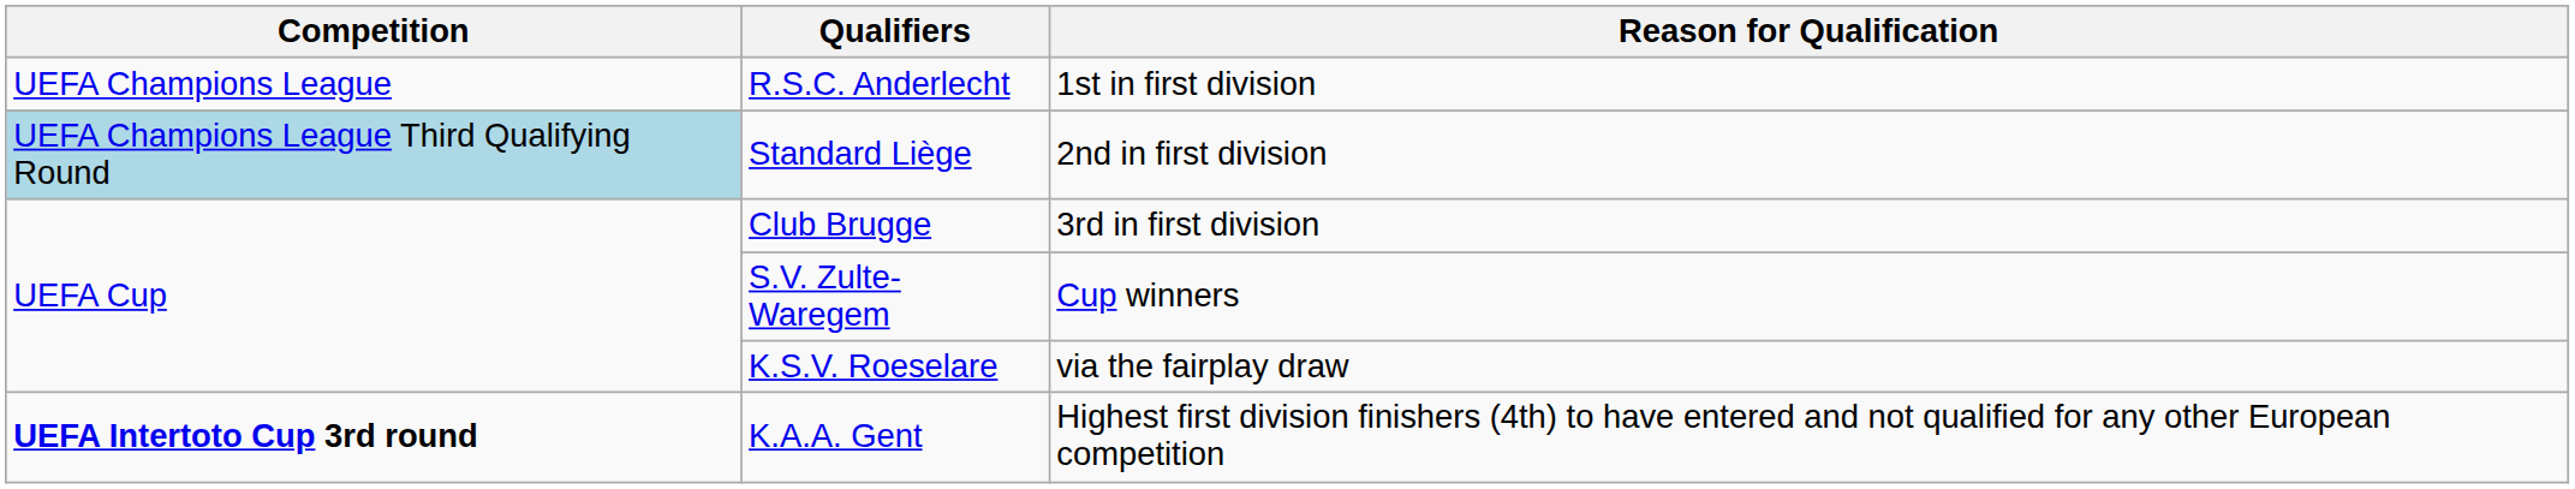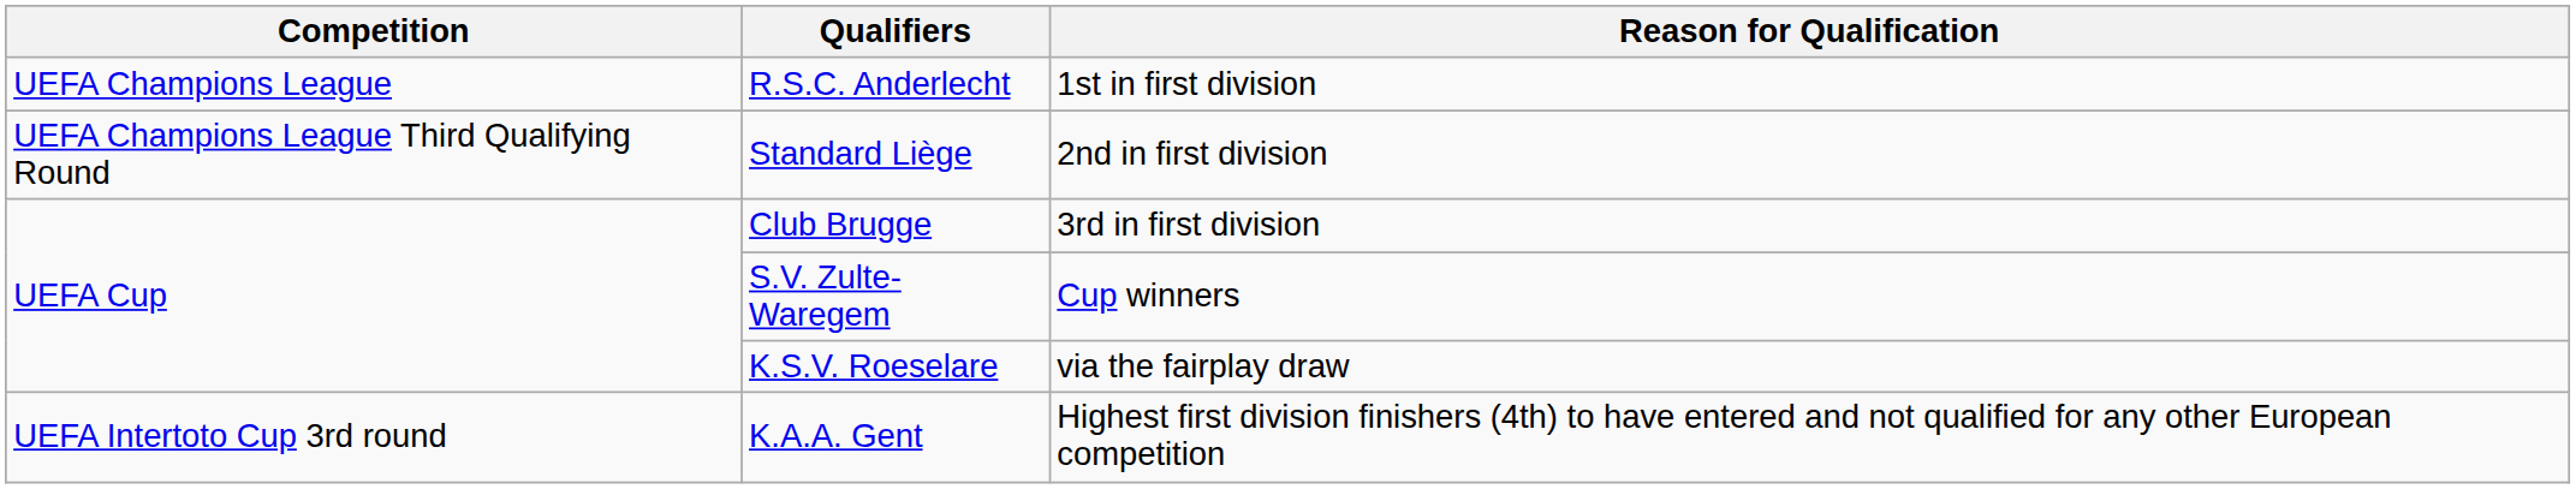Standard Liège | Competition: lightblue background -> no background
K.A.A. Gent | Competition: bold -> normal
